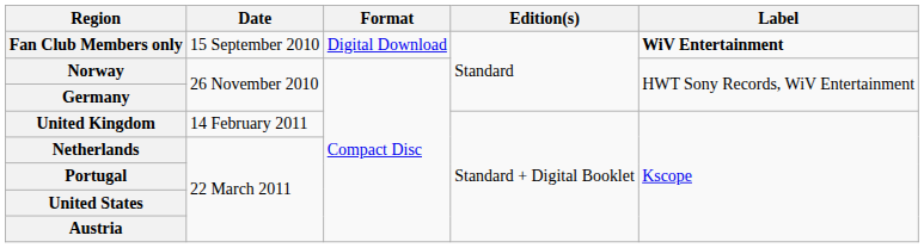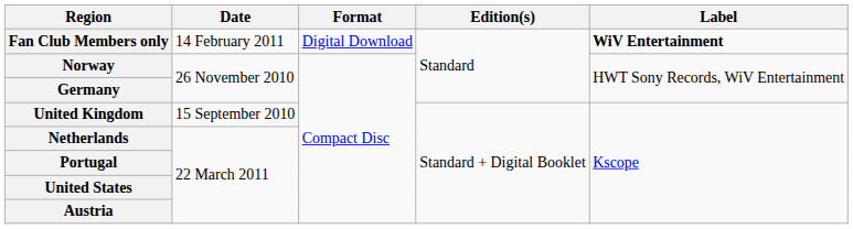Fan Club Members only | Date: 15 September 2010 -> 14 February 2011
United Kingdom | Date: 14 February 2011 -> 15 September 2010
